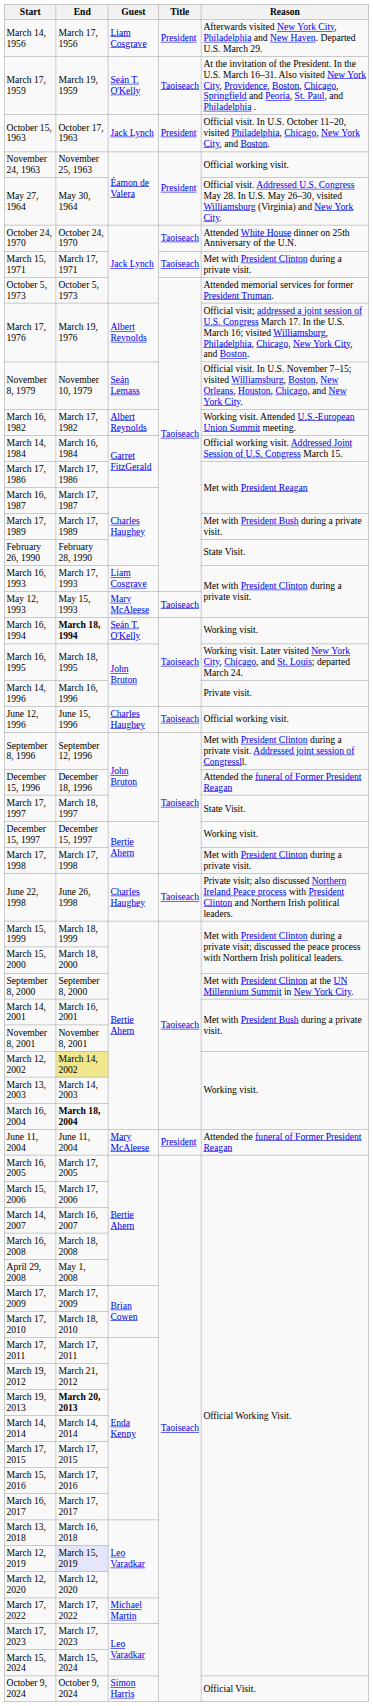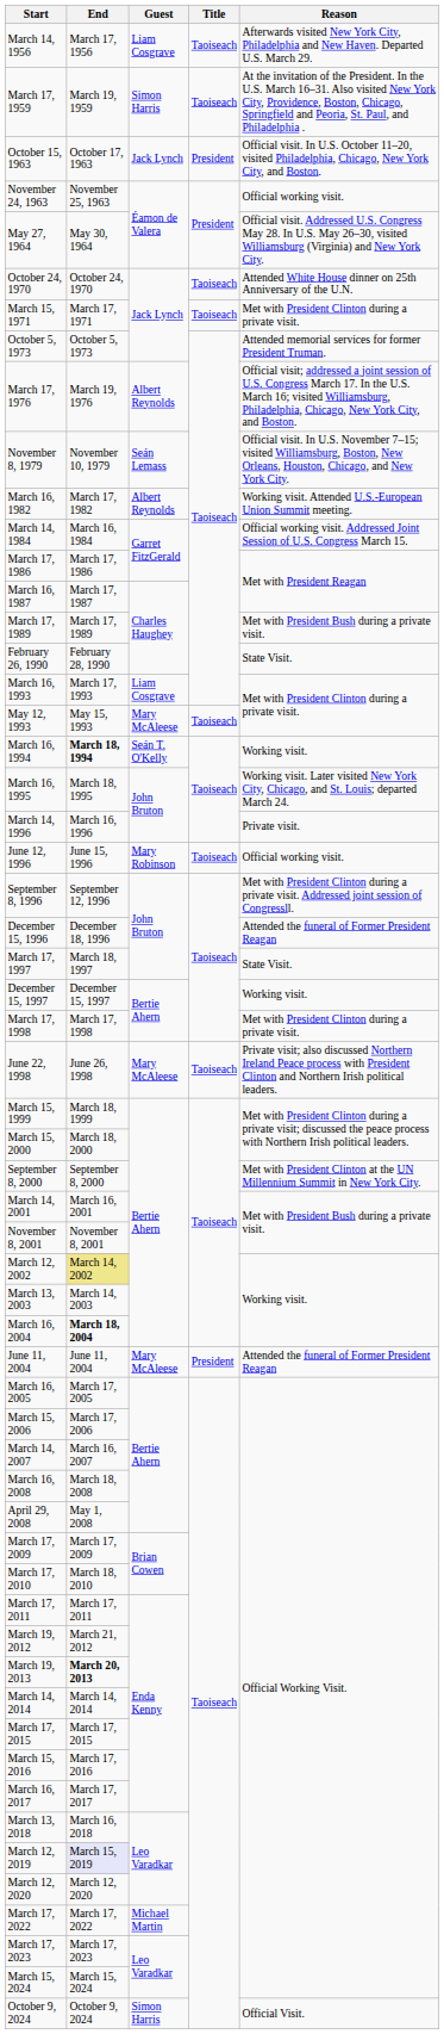March 14, 1956 | Title: President -> Taoiseach
March 17, 1959 | Guest: Seán T. O'Kelly -> Simon Harris
June 12, 1996 | Guest: Charles Haughey -> Mary Robinson
June 22, 1998 | Guest: Charles Haughey -> Mary McAleese
